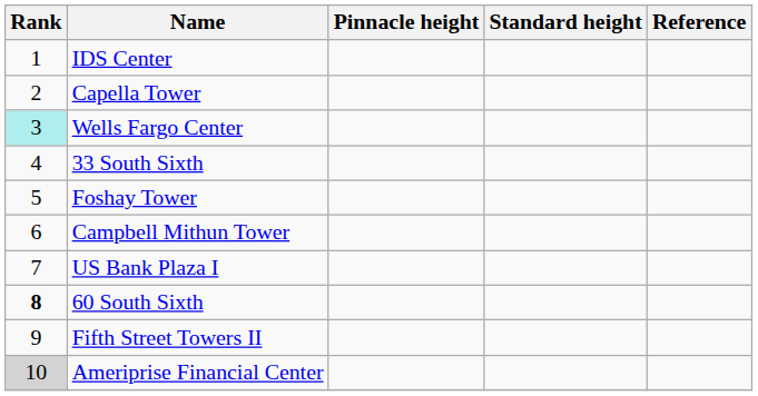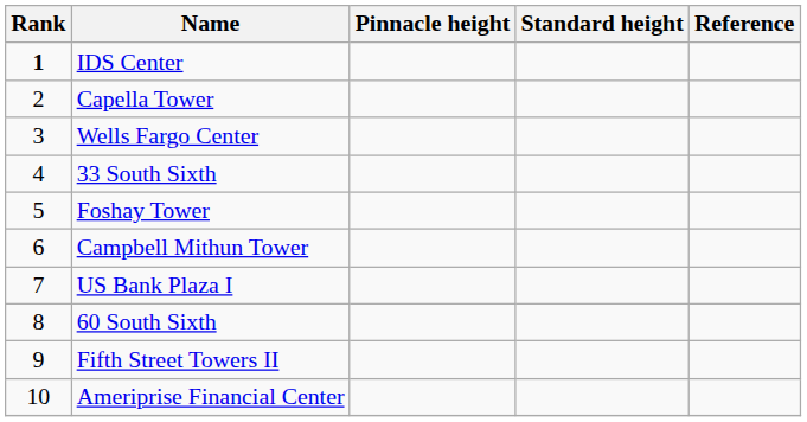IDS Center | Rank: normal -> bold
Wells Fargo Center | Rank: paleturquoise background -> no background
60 South Sixth | Rank: bold -> normal
Ameriprise Financial Center | Rank: lightgrey background -> no background
